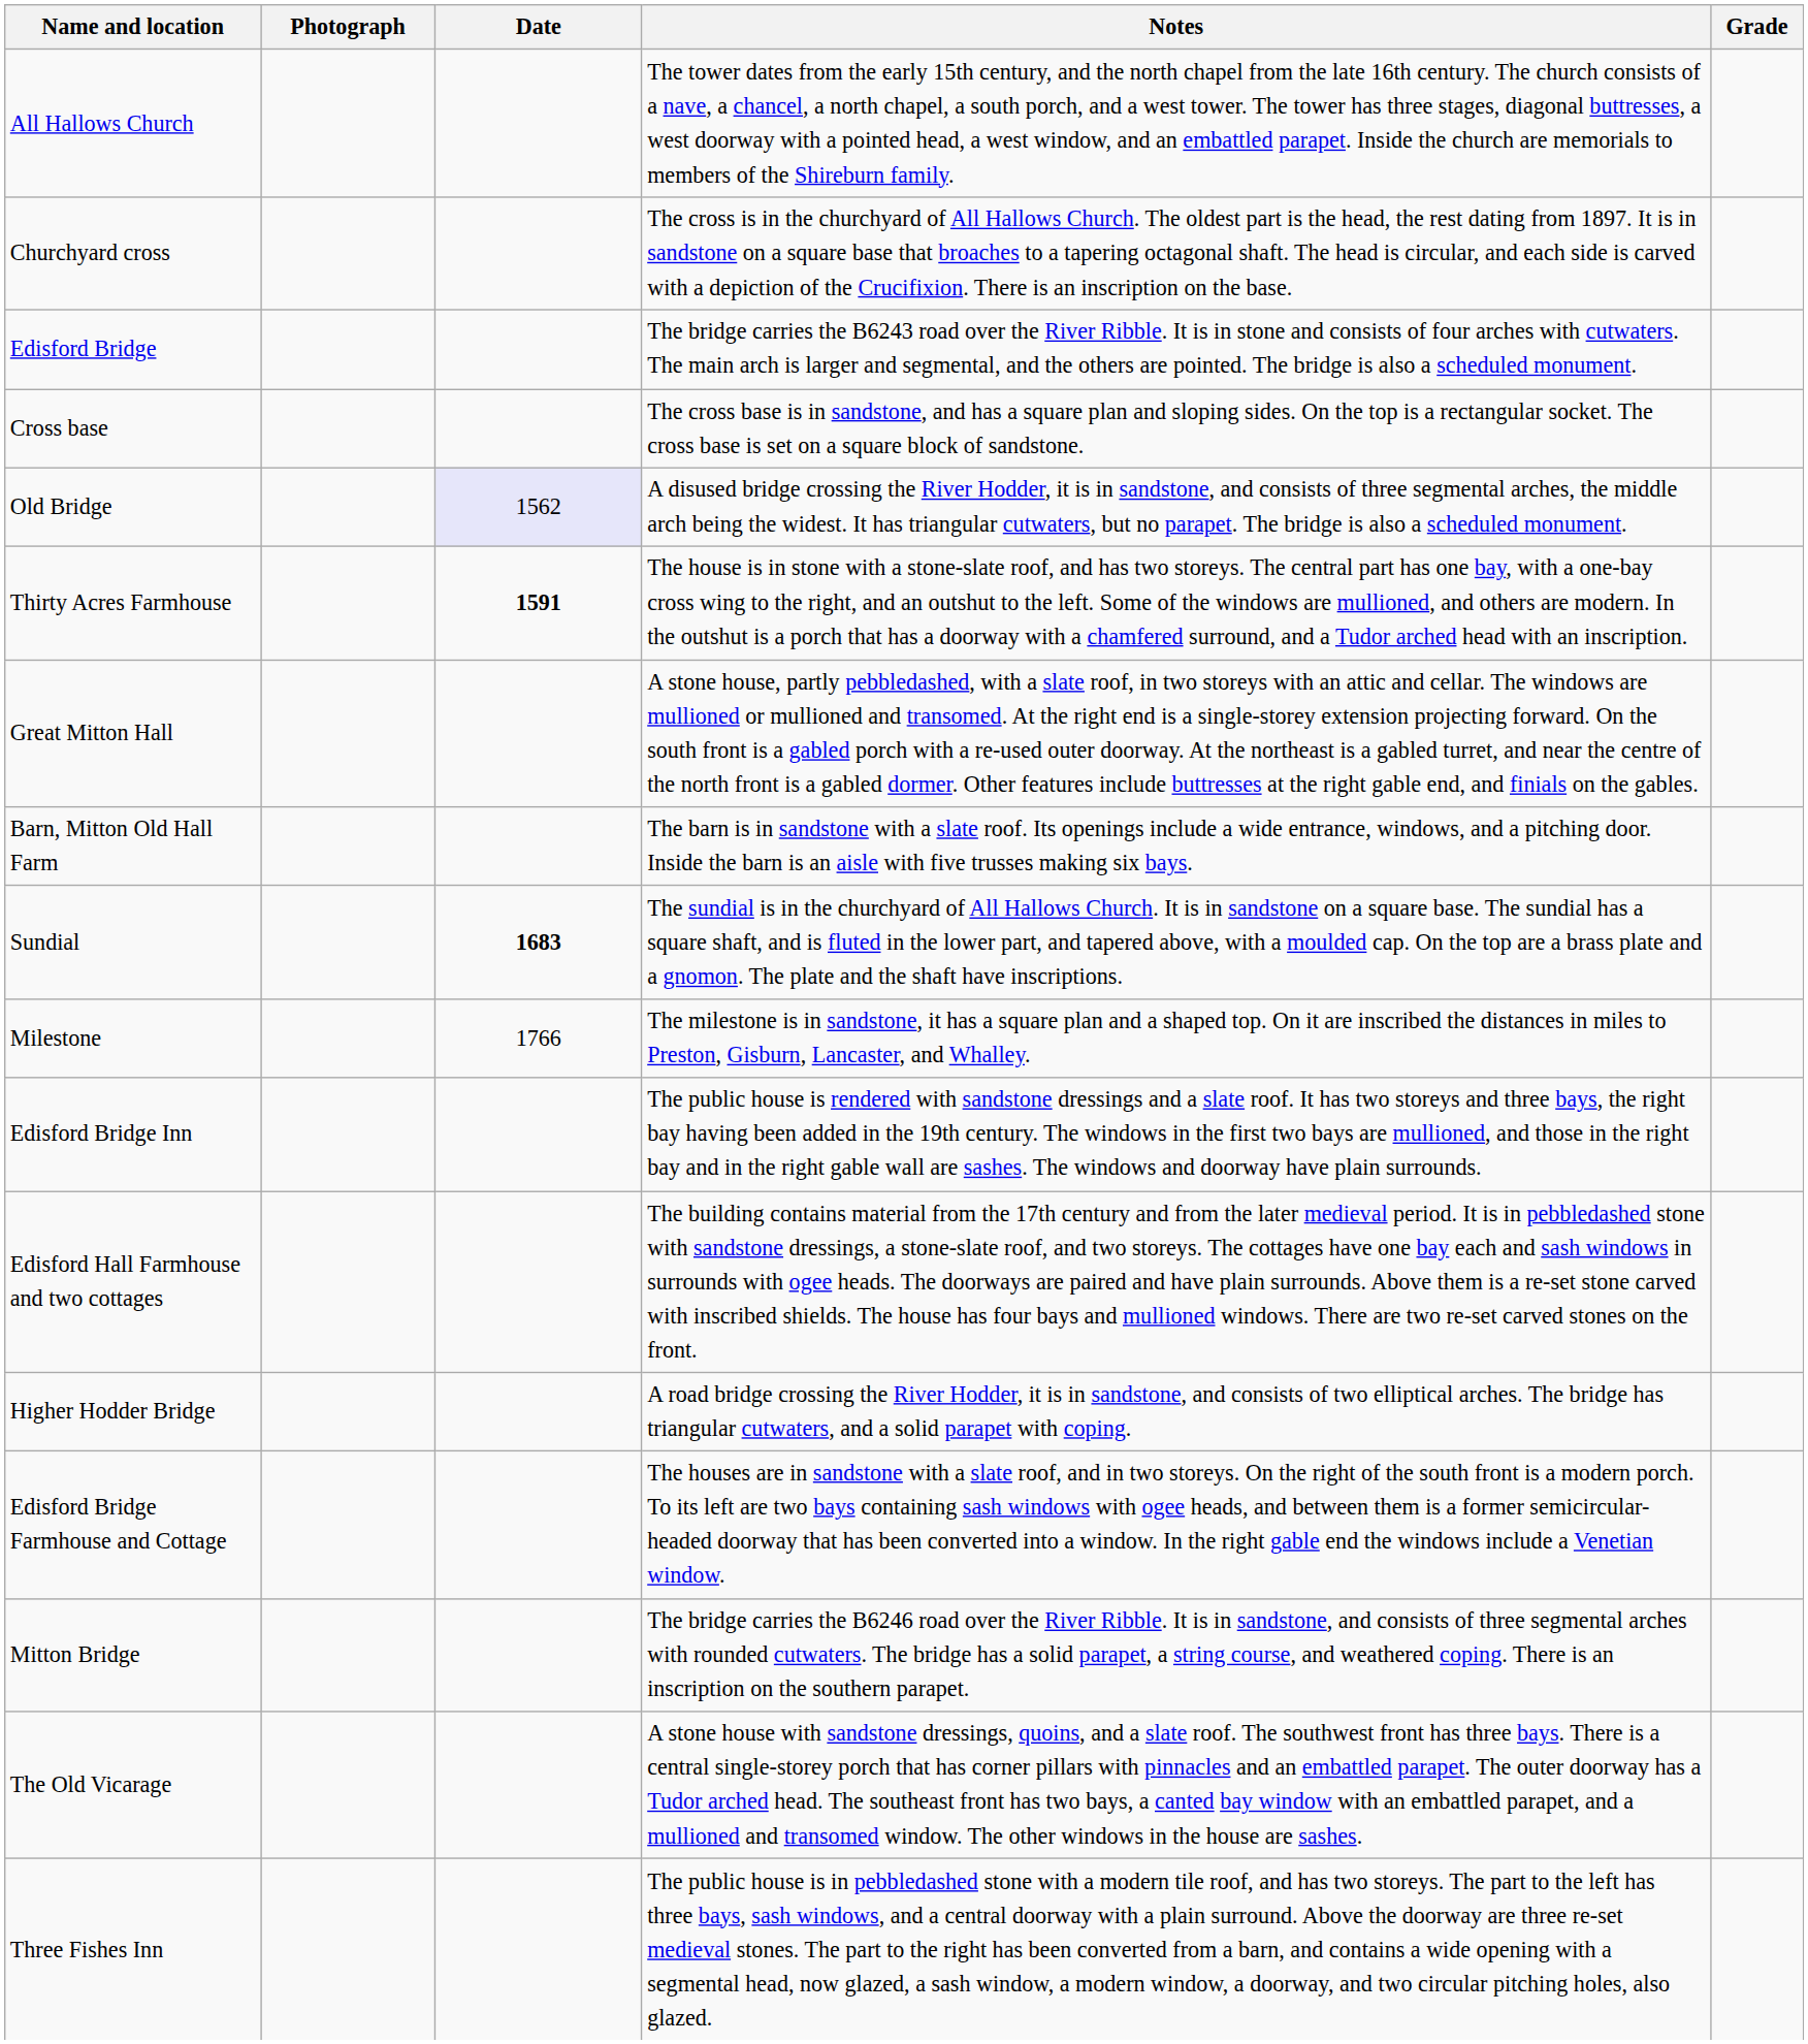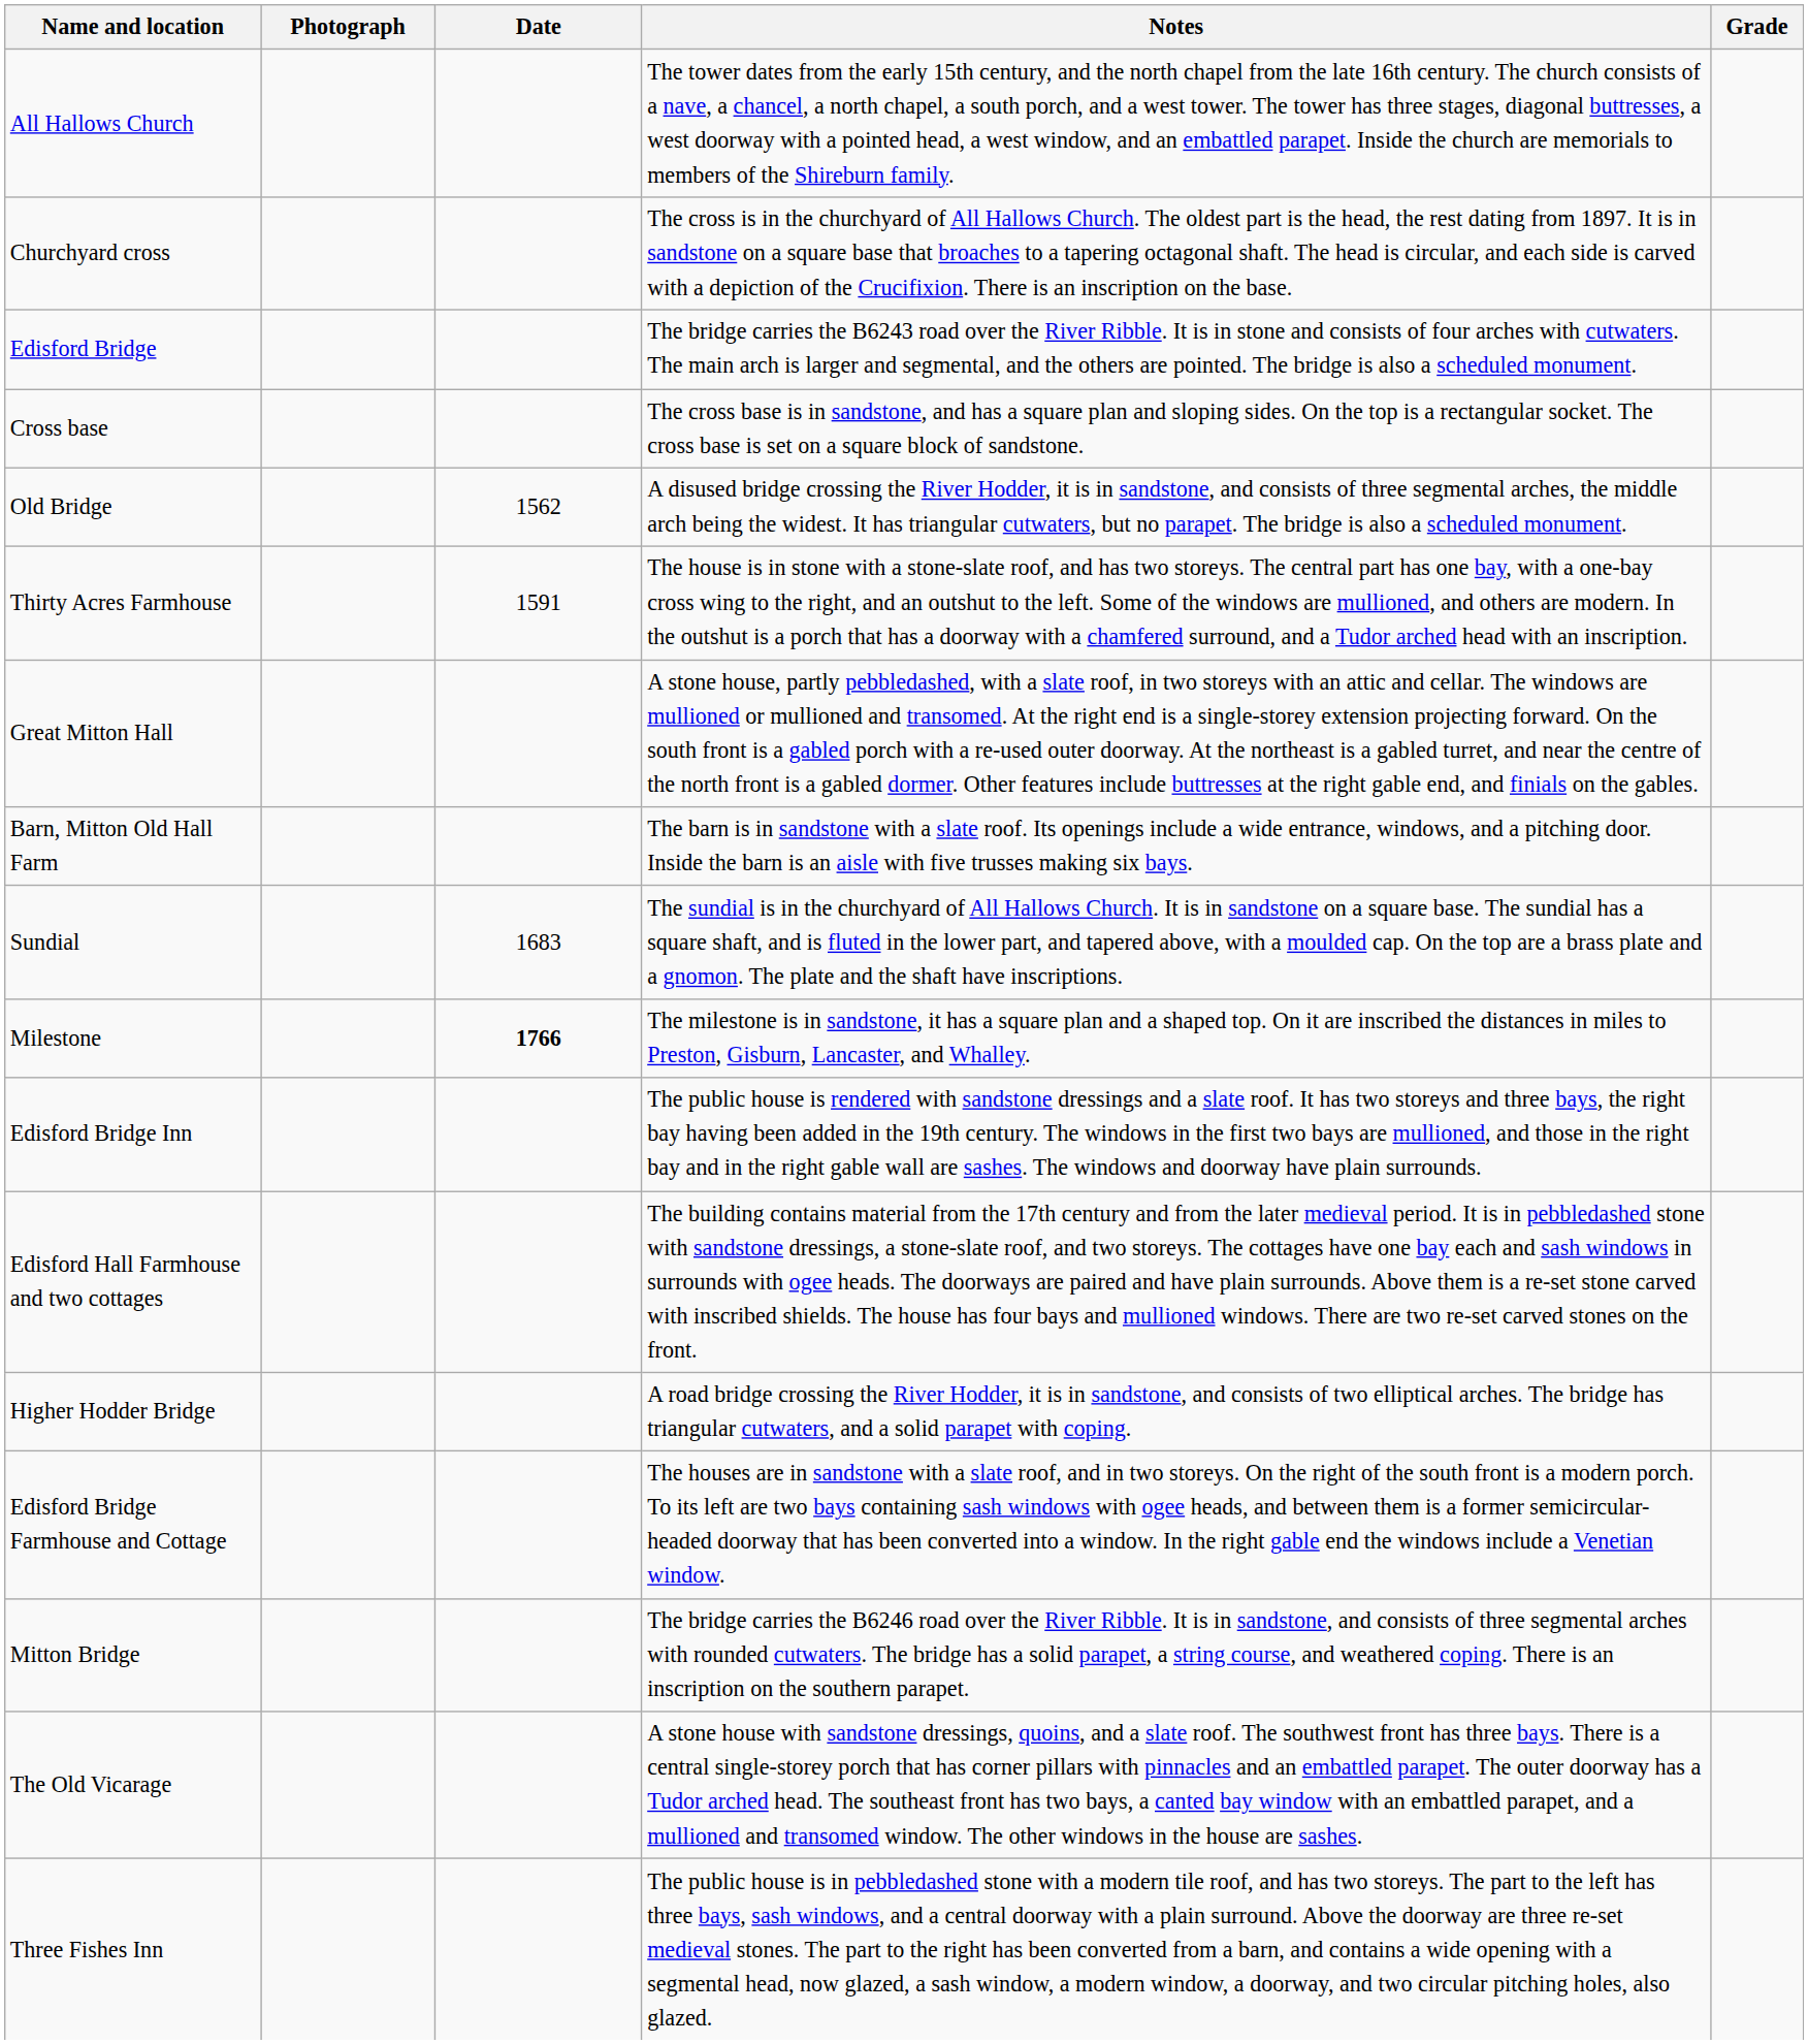Old Bridge | Date: lavender background -> no background
Thirty Acres Farmhouse | Date: bold -> normal
Sundial | Date: bold -> normal
Milestone | Date: normal -> bold
